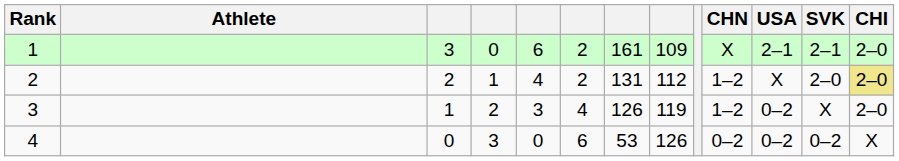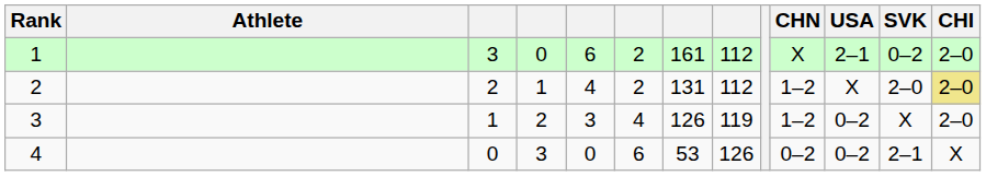row 2 | column 8: 109 -> 112
row 2 | SVK: 2–1 -> 0–2
row 5 | SVK: 0–2 -> 2–1
